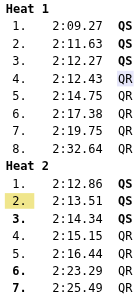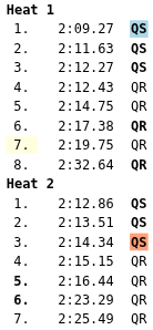2:09.27 | column 3: no background -> lightblue background
2:12.43 | column 3: lavender background -> no background
2:17.38 | column 3: normal -> bold
2:19.75 | column 1: no background -> lightyellow background
2:32.64 | column 3: normal -> bold
2:13.51 | column 1: khaki background -> no background
2:14.34 | column 1: bold -> normal
2:14.34 | column 3: no background -> lightsalmon background
2:16.44 | column 1: normal -> bold
2:25.49 | column 1: bold -> normal
